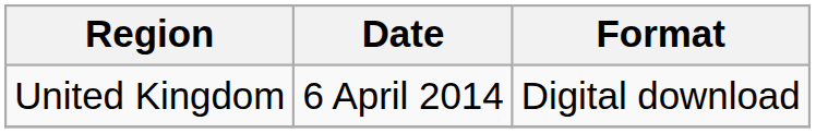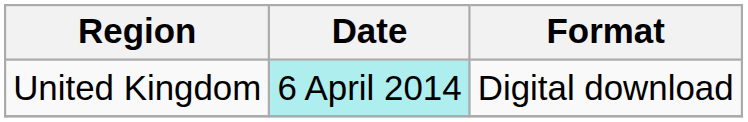United Kingdom | Date: no background -> paleturquoise background
